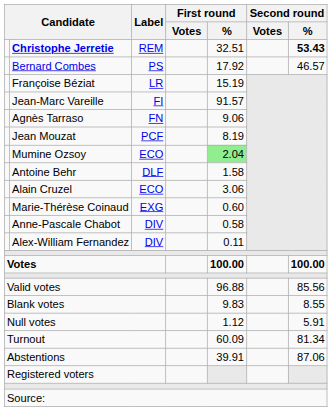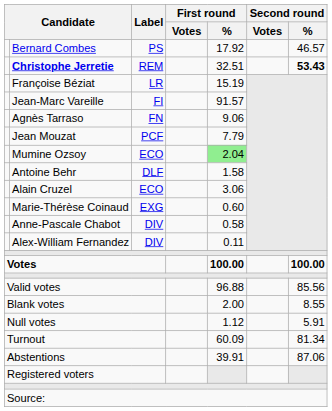rows swapped: Christophe Jerretie <-> Bernard Combes
Jean Mouzat | First round / %: 8.19 -> 7.79
Blank votes | First round / %: 9.83 -> 2.00
